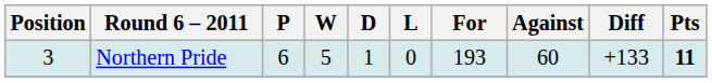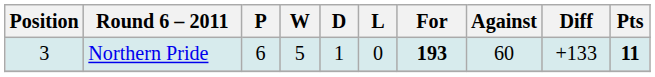Northern Pride | For: normal -> bold
